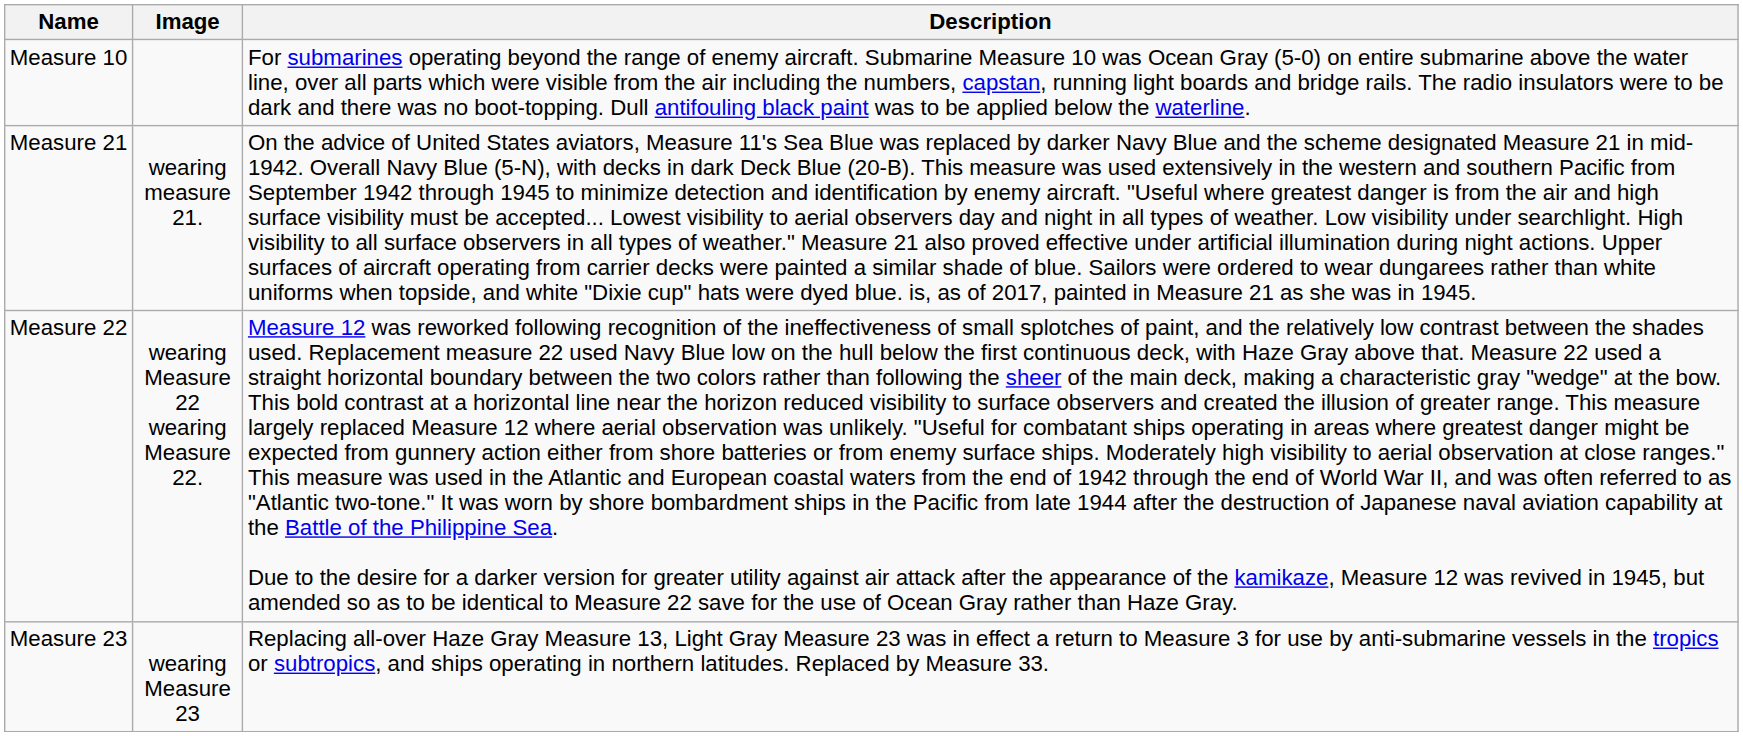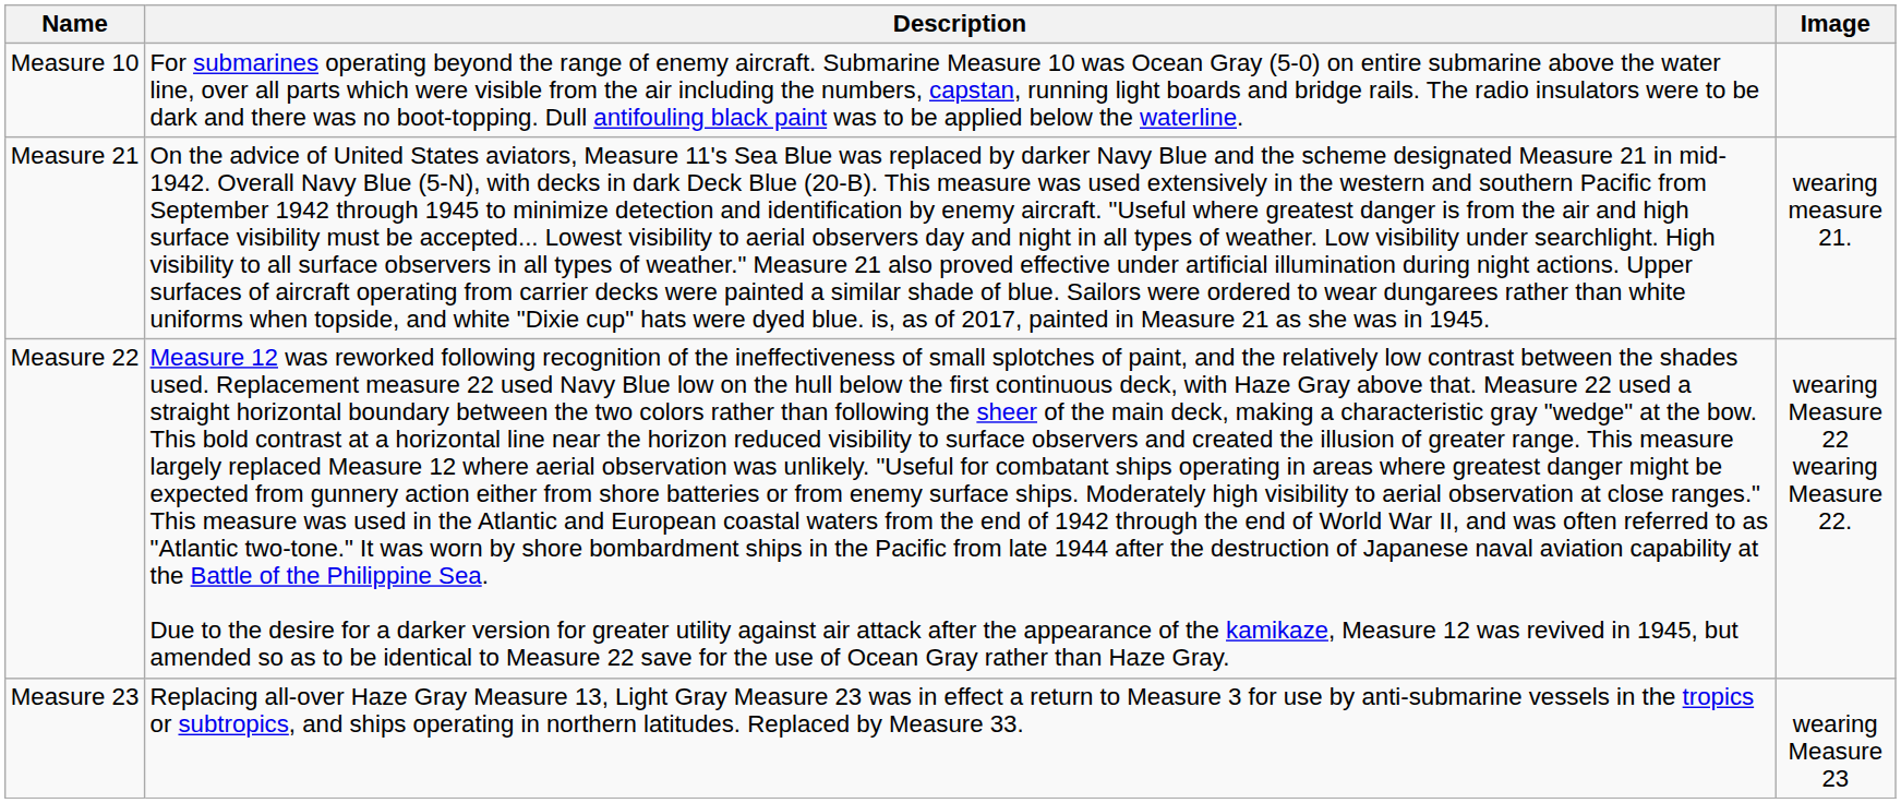columns swapped: Description <-> Image
